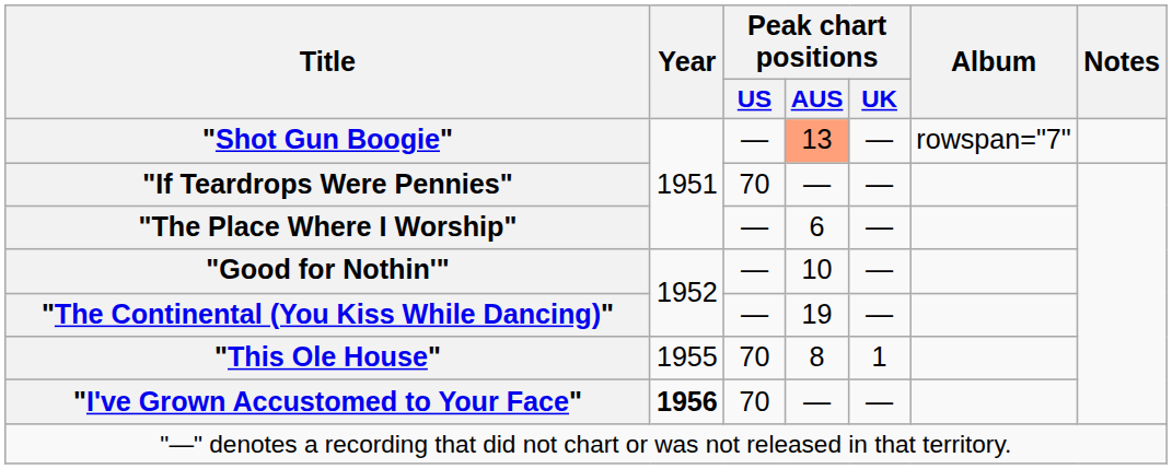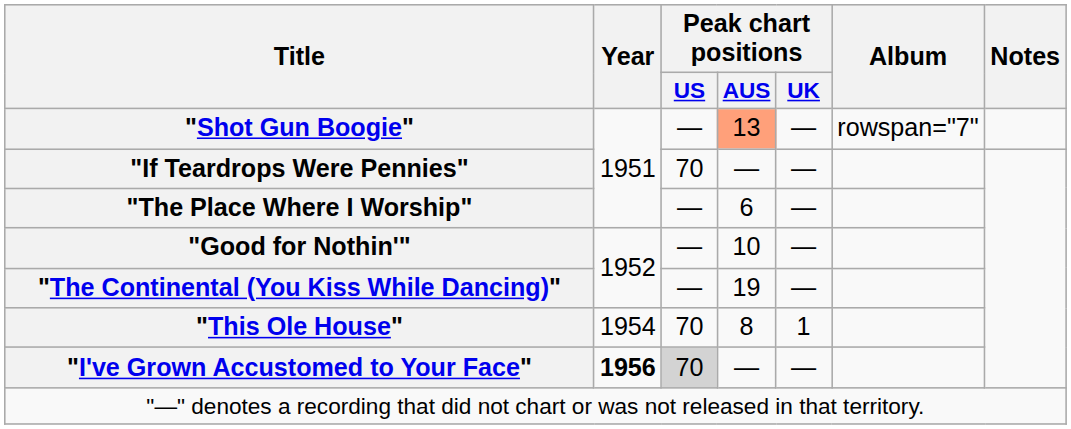"This Ole House" | Year: 1955 -> 1954
"I've Grown Accustomed to Your Face" | Peak chart positions / US: no background -> lightgrey background
